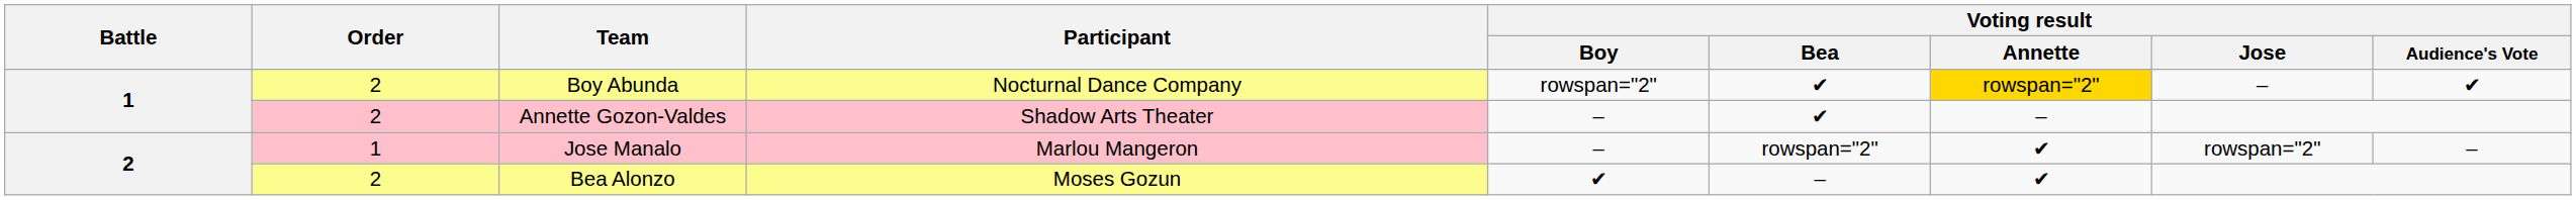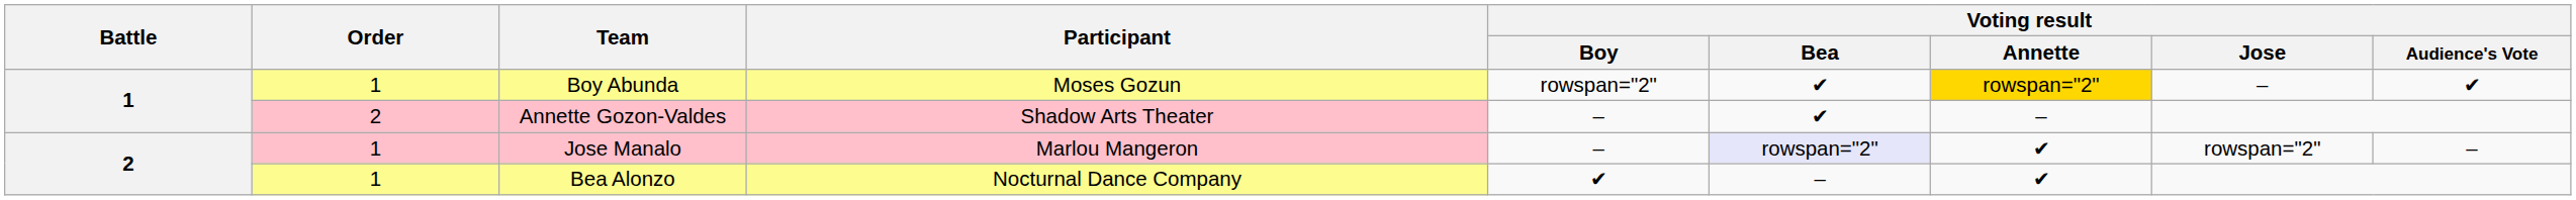Boy Abunda | Order: 2 -> 1
Boy Abunda | Participant: Nocturnal Dance Company -> Moses Gozun
Jose Manalo | Voting result / Bea: no background -> lavender background
Bea Alonzo | Order: 2 -> 1
Bea Alonzo | Participant: Moses Gozun -> Nocturnal Dance Company
